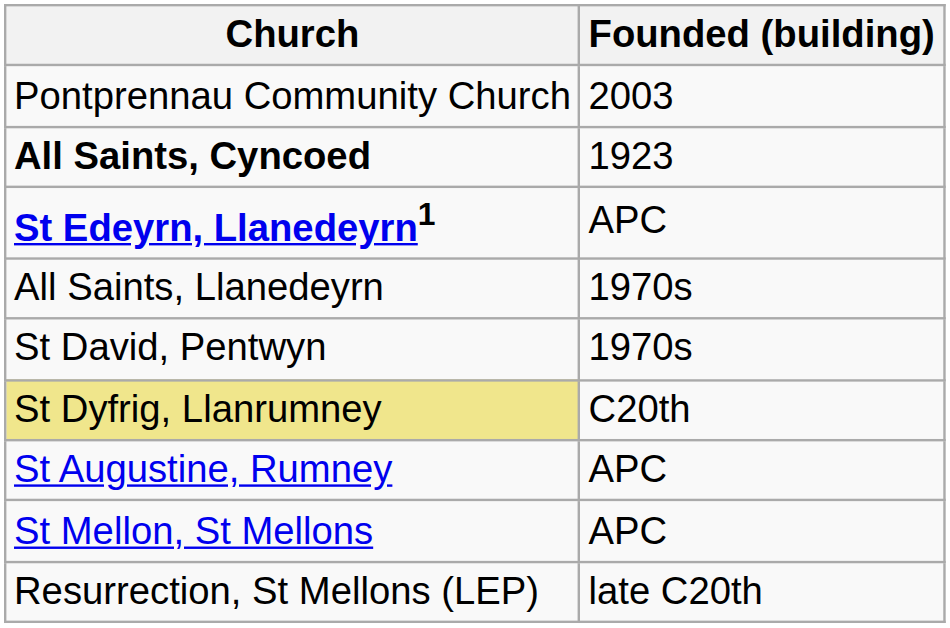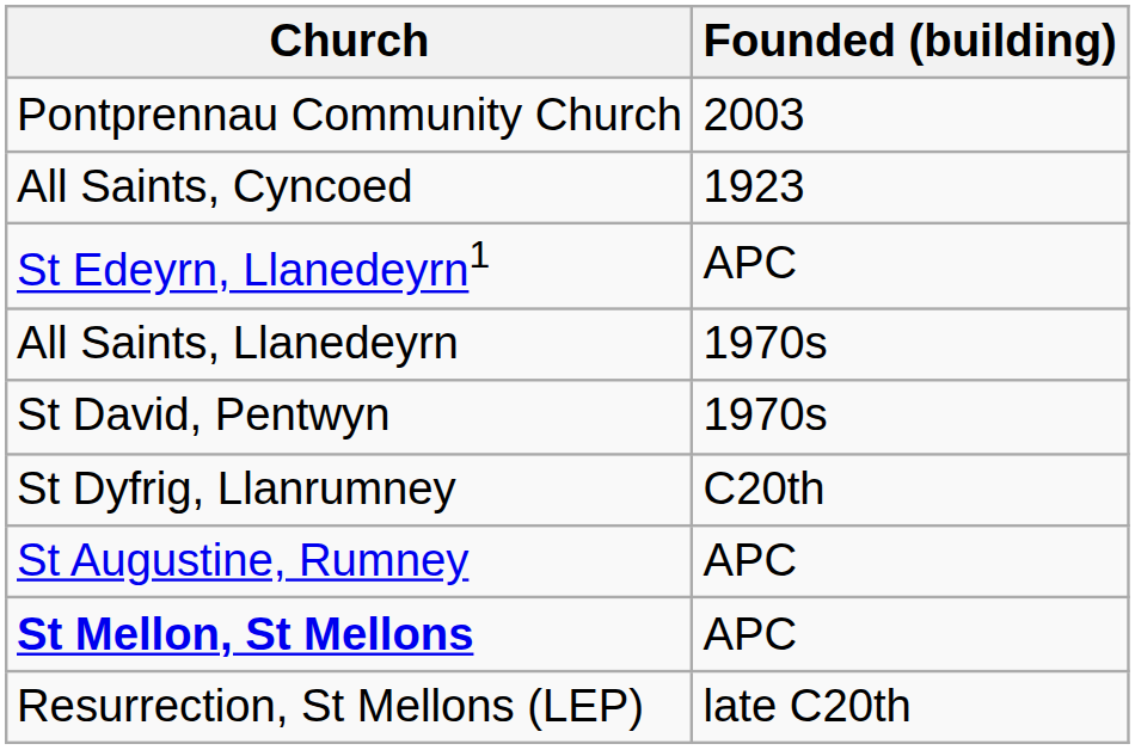All Saints, Cyncoed | Church: bold -> normal
St Edeyrn, Llanedeyrn1 | Church: bold -> normal
St Dyfrig, Llanrumney | Church: khaki background -> no background
St Mellon, St Mellons | Church: normal -> bold
